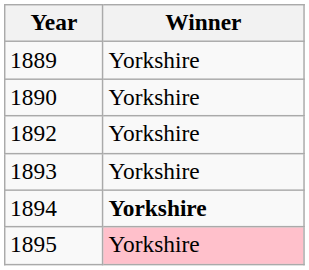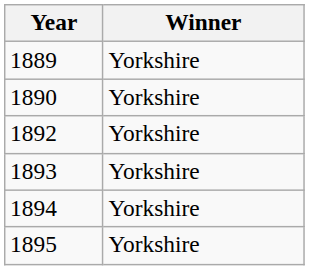1894 | Winner: bold -> normal
1895 | Winner: pink background -> no background
